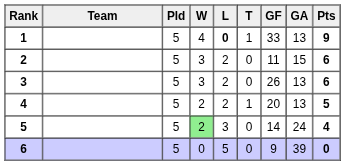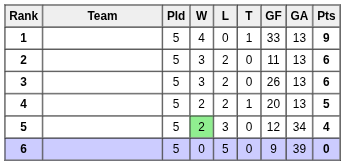row 2 | L: bold -> normal
row 3 | GA: 15 -> 13
row 6 | GF: 14 -> 12
row 6 | GA: 24 -> 34
